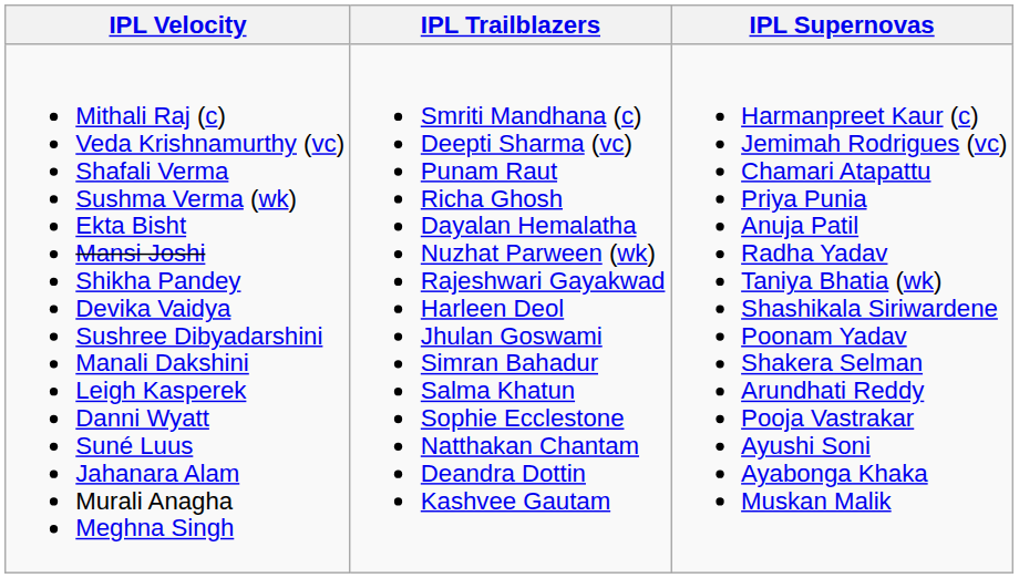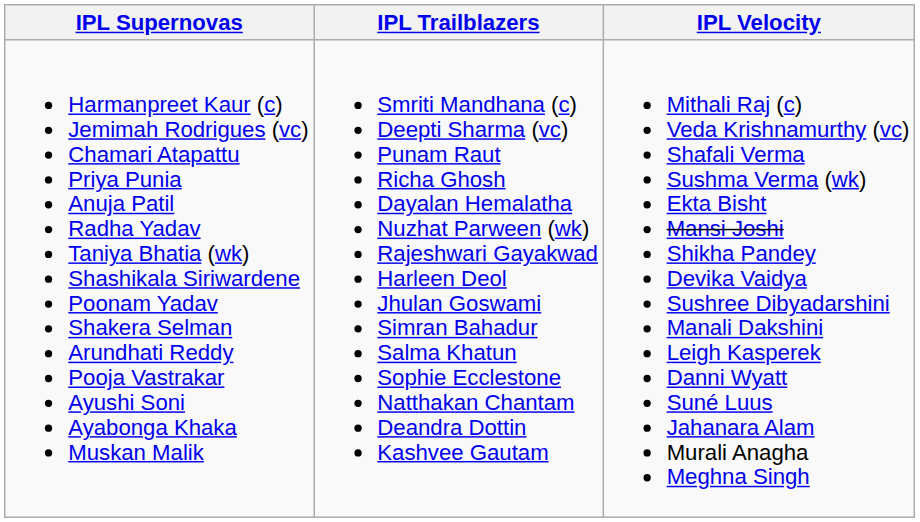columns swapped: IPL Supernovas <-> IPL Velocity
